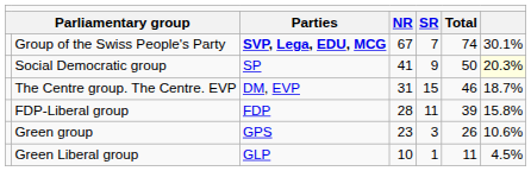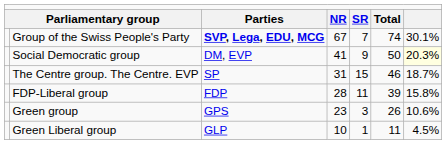Social Democratic group | column 3: SP -> DM, EVP
The Centre group. The Centre. EVP | column 3: DM, EVP -> SP
